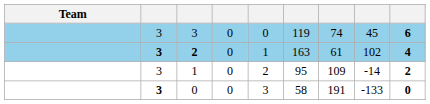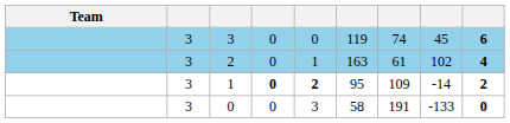row 3 | column 2: bold -> normal
row 3 | column 3: bold -> normal
row 4 | column 4: normal -> bold
row 4 | column 5: normal -> bold
row 5 | column 2: bold -> normal
